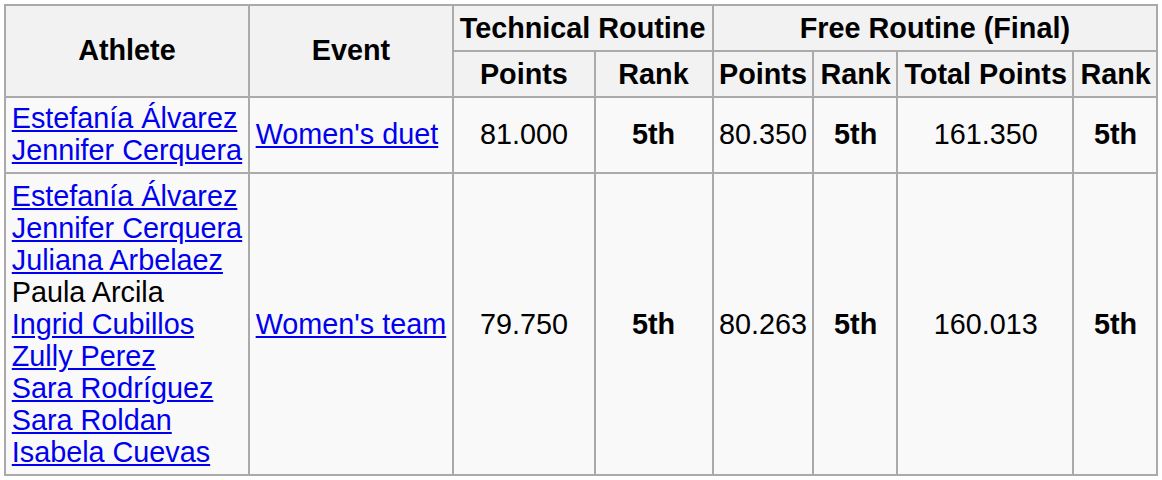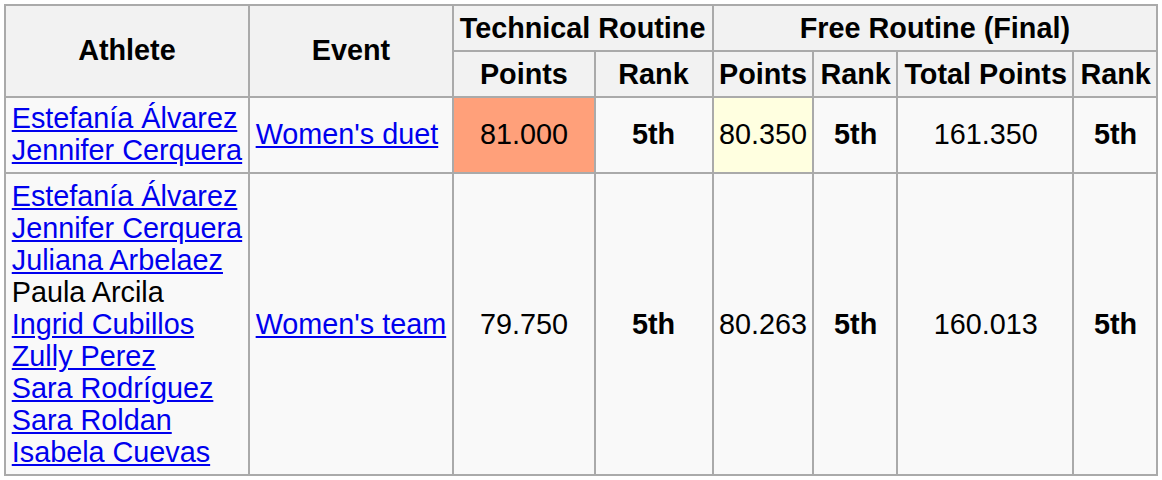Estefanía Álvarez Jennifer Cerquera | Technical Routine / Points: no background -> lightsalmon background
Estefanía Álvarez Jennifer Cerquera | Free Routine (Final) / Points: no background -> lightyellow background
